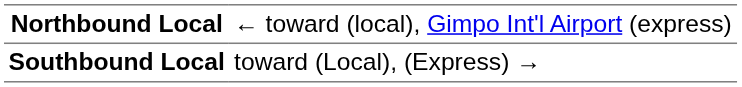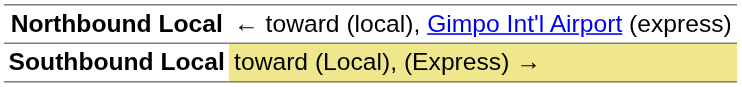Southbound Local | column 2: no background -> khaki background
